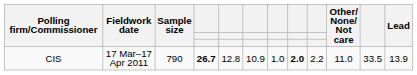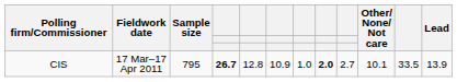CIS | Sample size: 790 -> 795
CIS | column 9: 2.2 -> 2.7
CIS | Other/ None/ Not care: 11.0 -> 10.1
